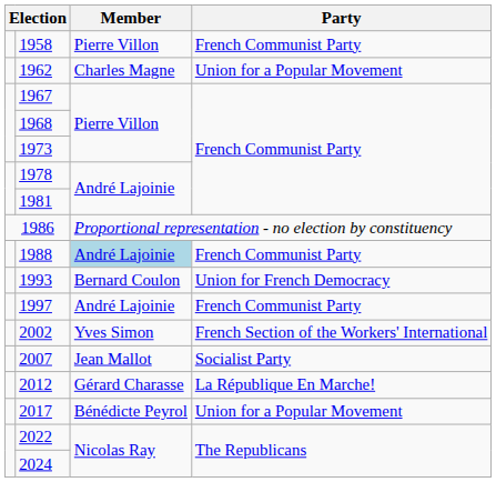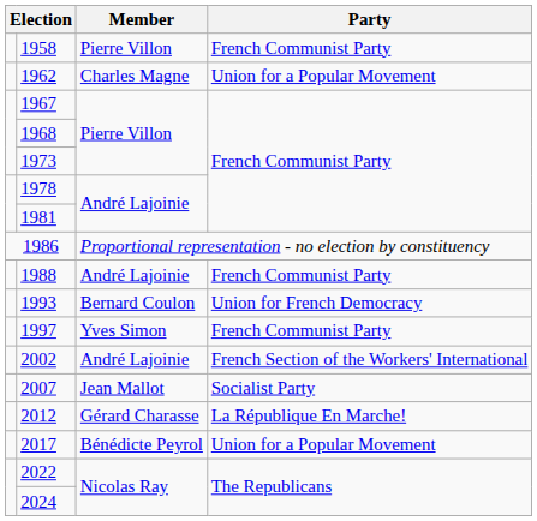1988 | Member: lightblue background -> no background
1997 | Member: André Lajoinie -> Yves Simon
2002 | Member: Yves Simon -> André Lajoinie
